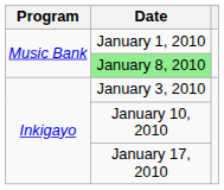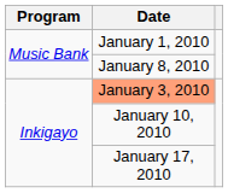January 8, 2010 | Date: lightgreen background -> no background
January 3, 2010 | Date: no background -> lightsalmon background
